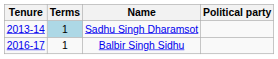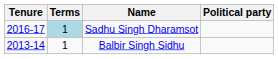Sadhu Singh Dharamsot | Tenure: 2013-14 -> 2016-17
Balbir Singh Sidhu | Tenure: 2016-17 -> 2013-14
